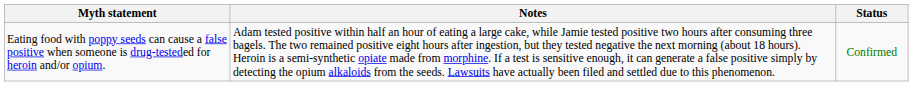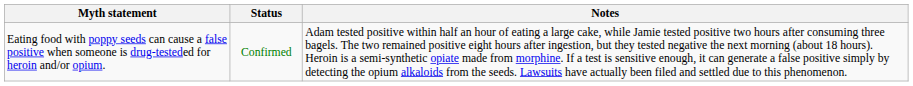columns swapped: Status <-> Notes
